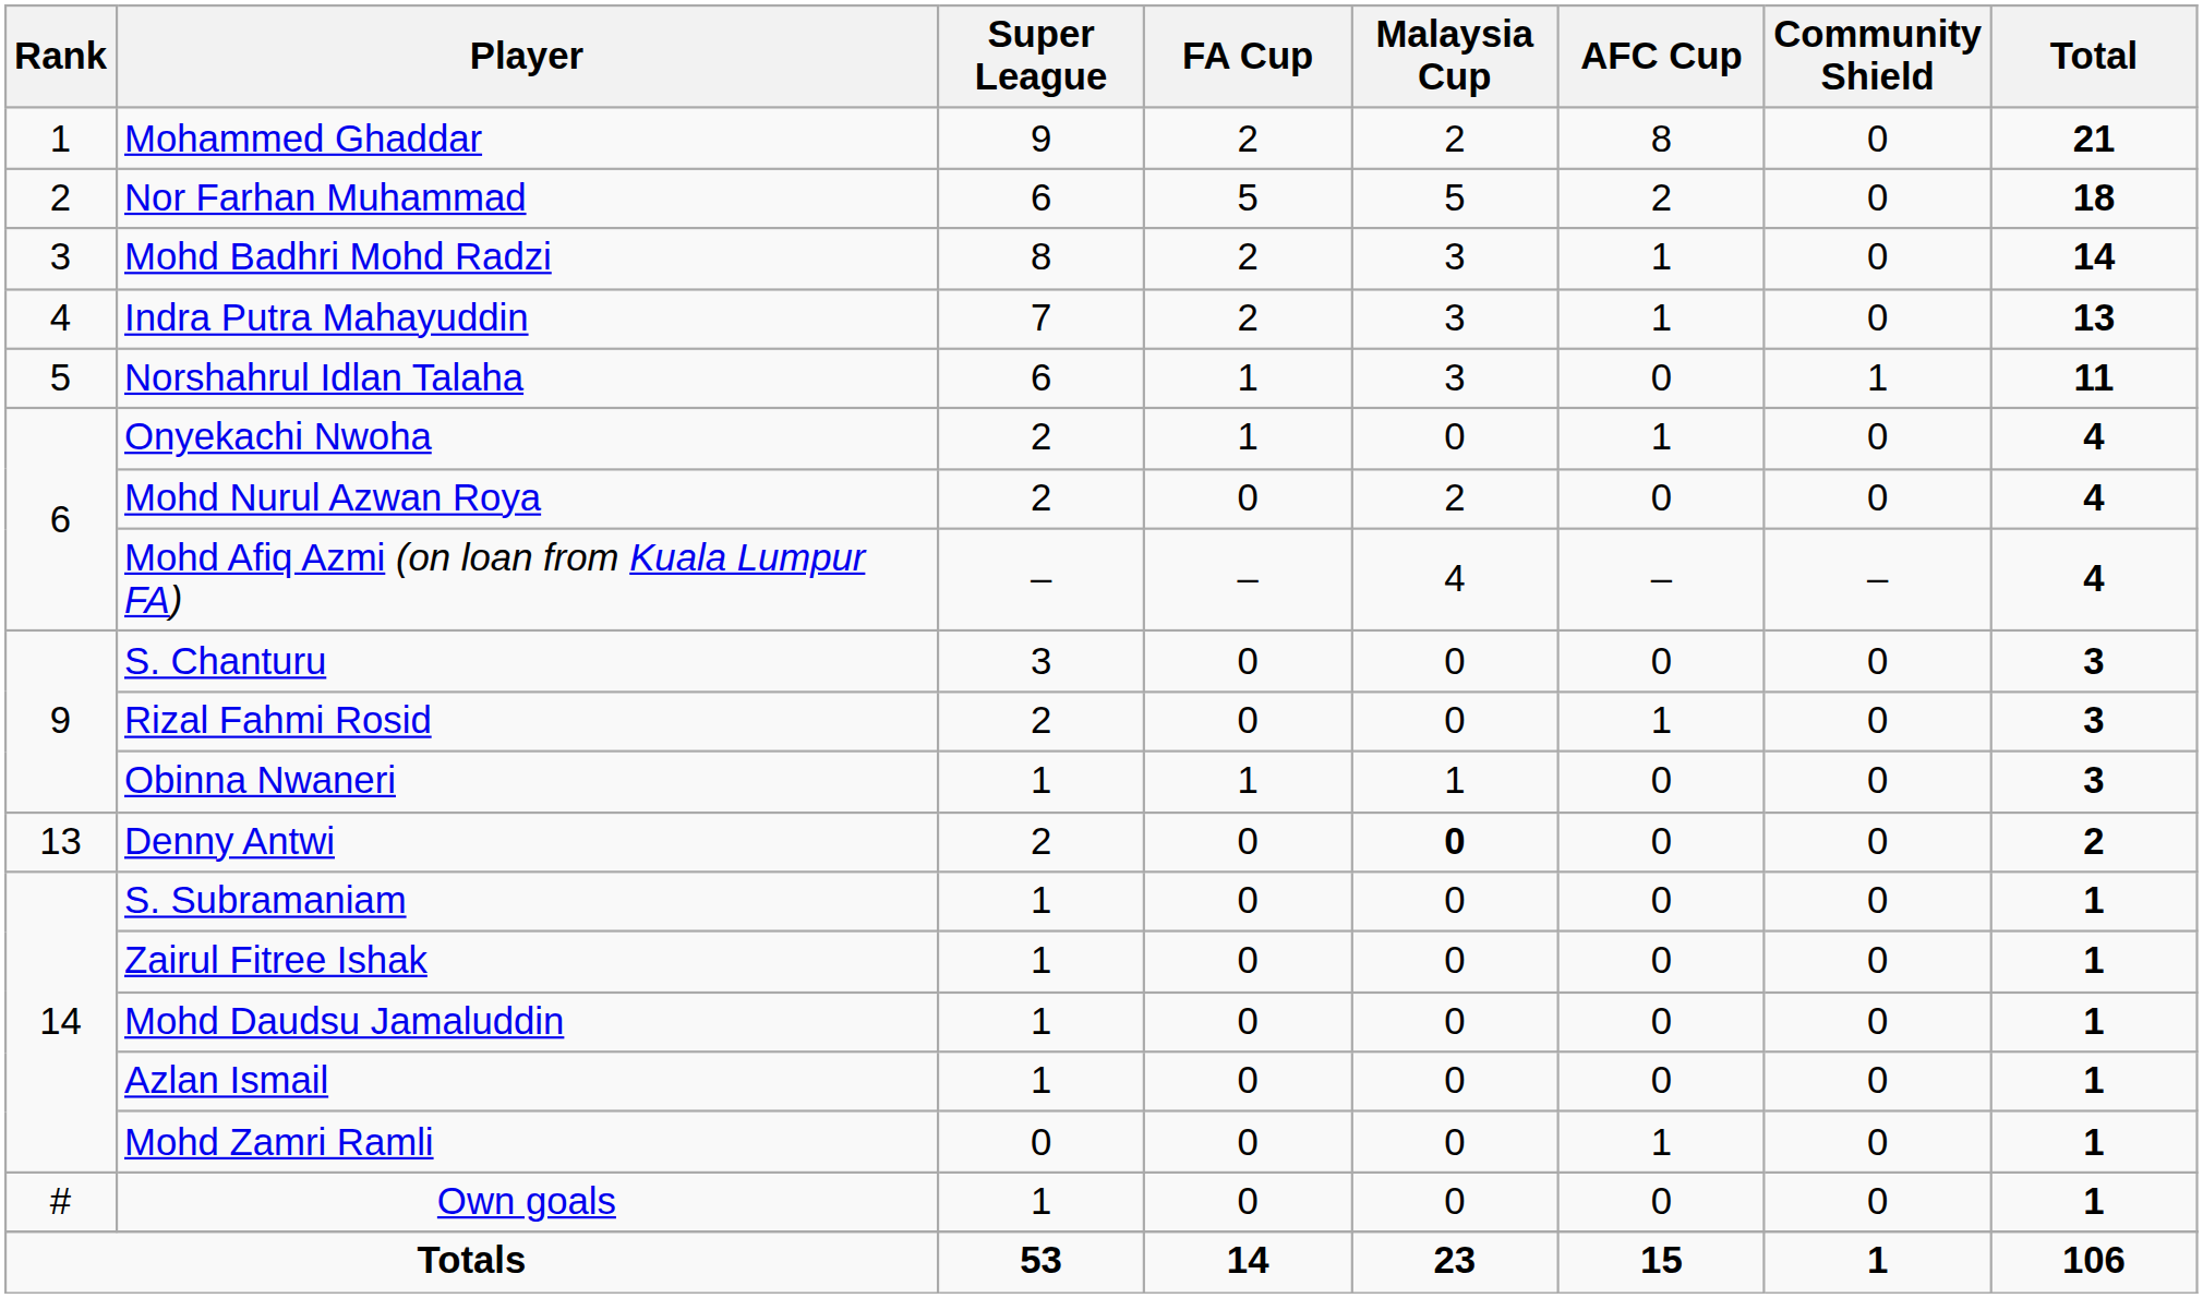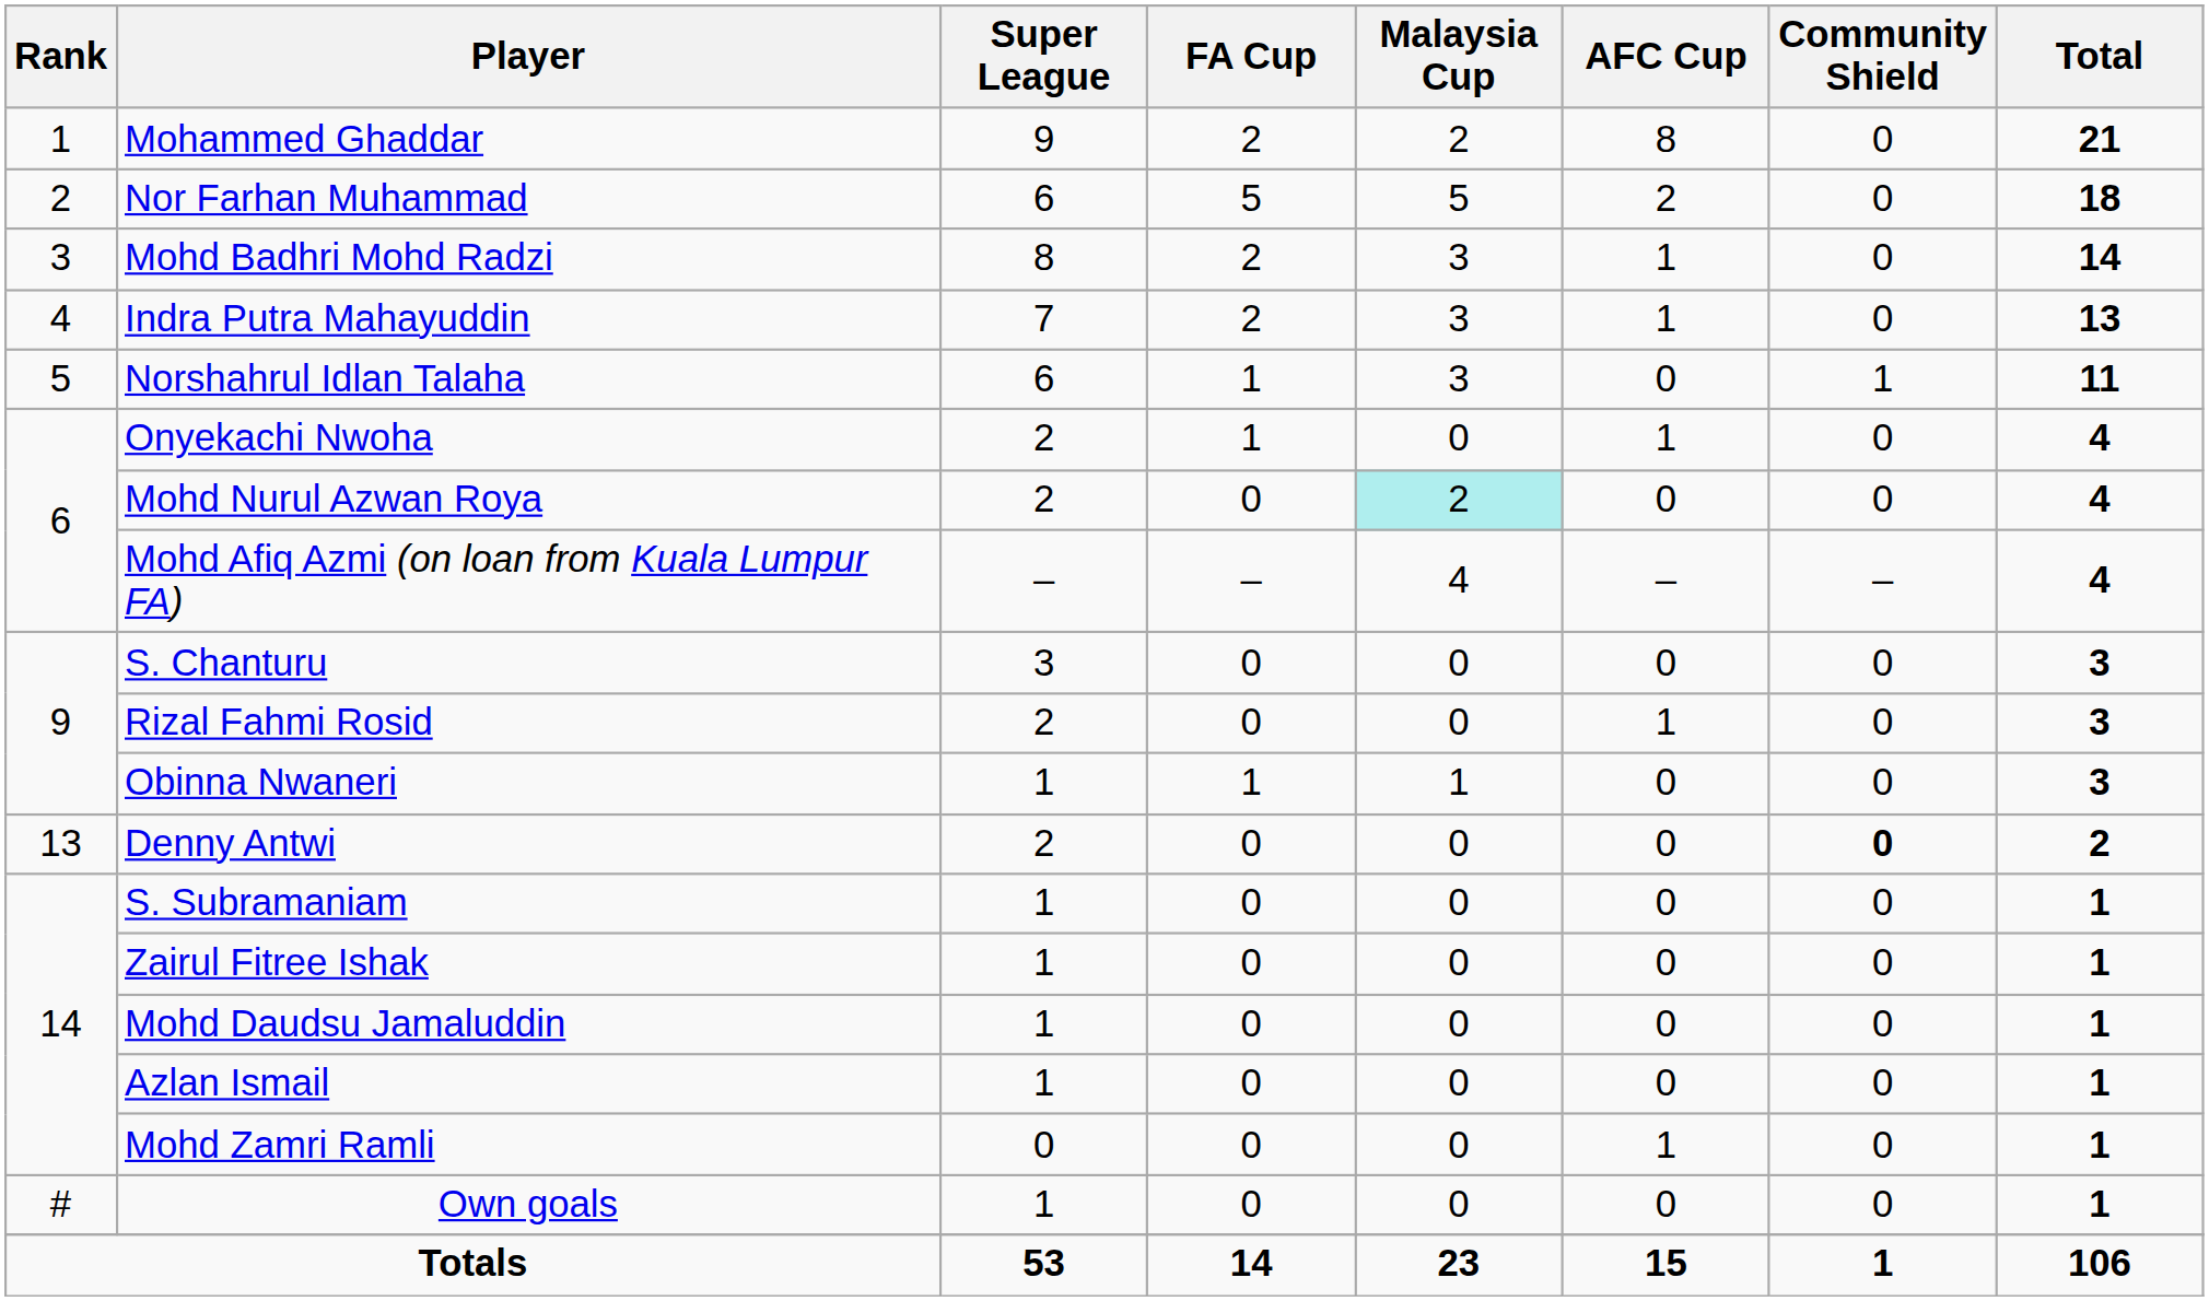Mohd Nurul Azwan Roya | Malaysia Cup: no background -> paleturquoise background
Denny Antwi | Malaysia Cup: bold -> normal
Denny Antwi | Community Shield: normal -> bold
